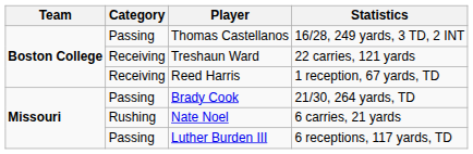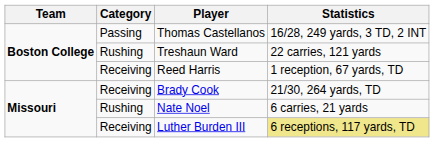Treshaun Ward | Category: Receiving -> Rushing
Brady Cook | Category: Passing -> Receiving
Luther Burden III | Category: Passing -> Receiving
Luther Burden III | Statistics: no background -> khaki background
